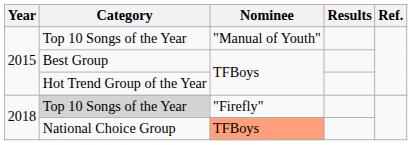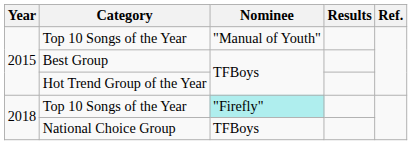Top 10 Songs of the Year / "Firefly" | Category: lightgrey background -> no background
Top 10 Songs of the Year / "Firefly" | Nominee: no background -> paleturquoise background
National Choice Group | Nominee: lightsalmon background -> no background
